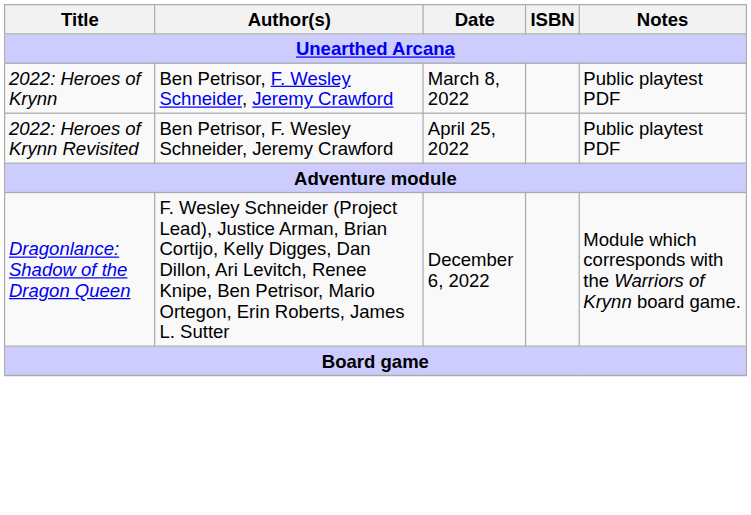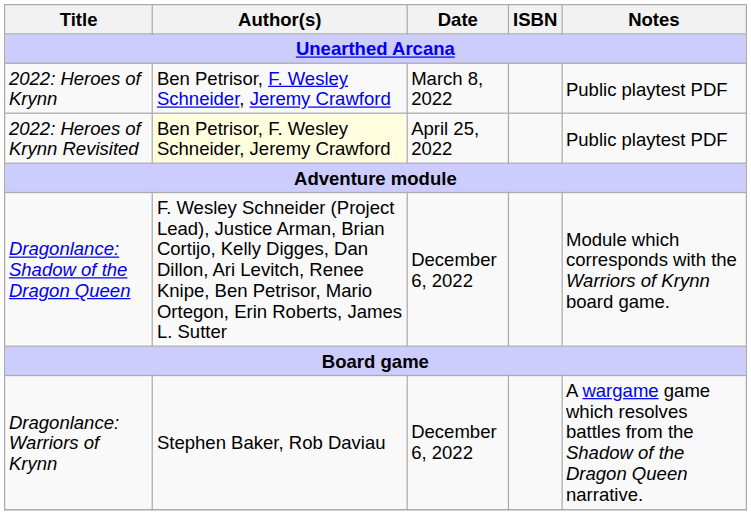2022: Heroes of Krynn Revisited | Author(s): no background -> lightyellow background
+ row: Dragonlance: Warriors of Krynn | Stephen Baker, Rob Daviau | December 6, 2022 | A wargame game which resolves battles from the Shadow of the Dragon Queen narrative.
